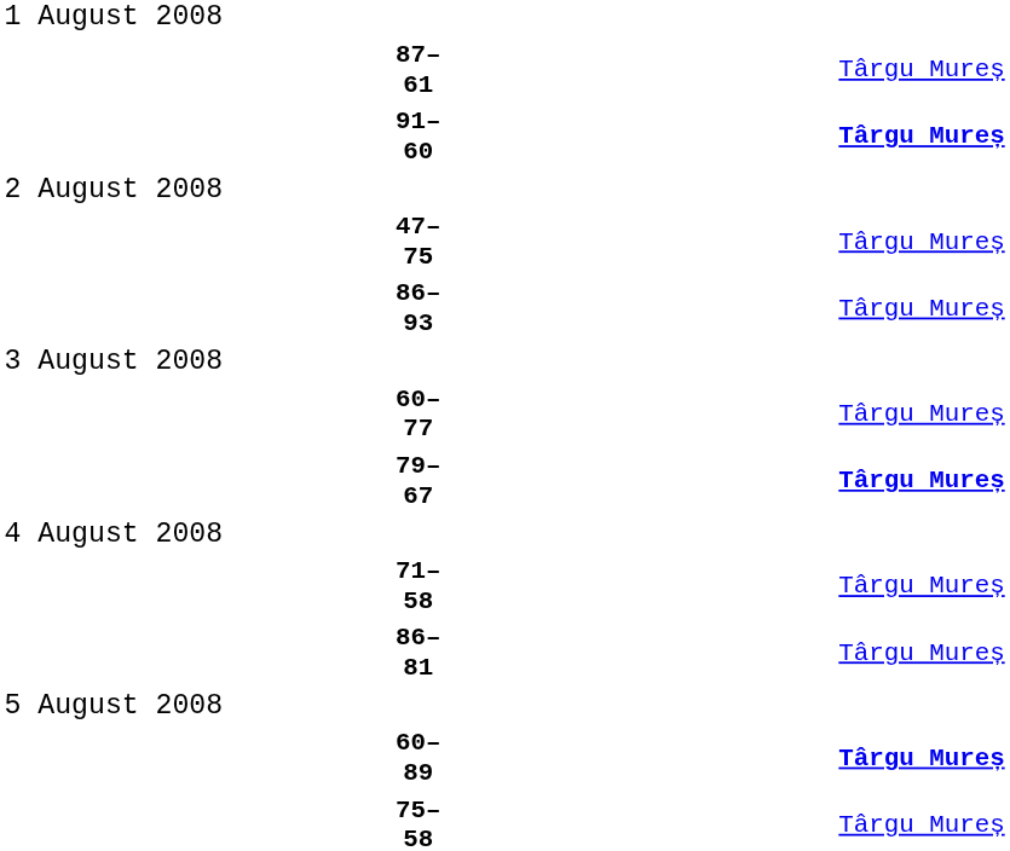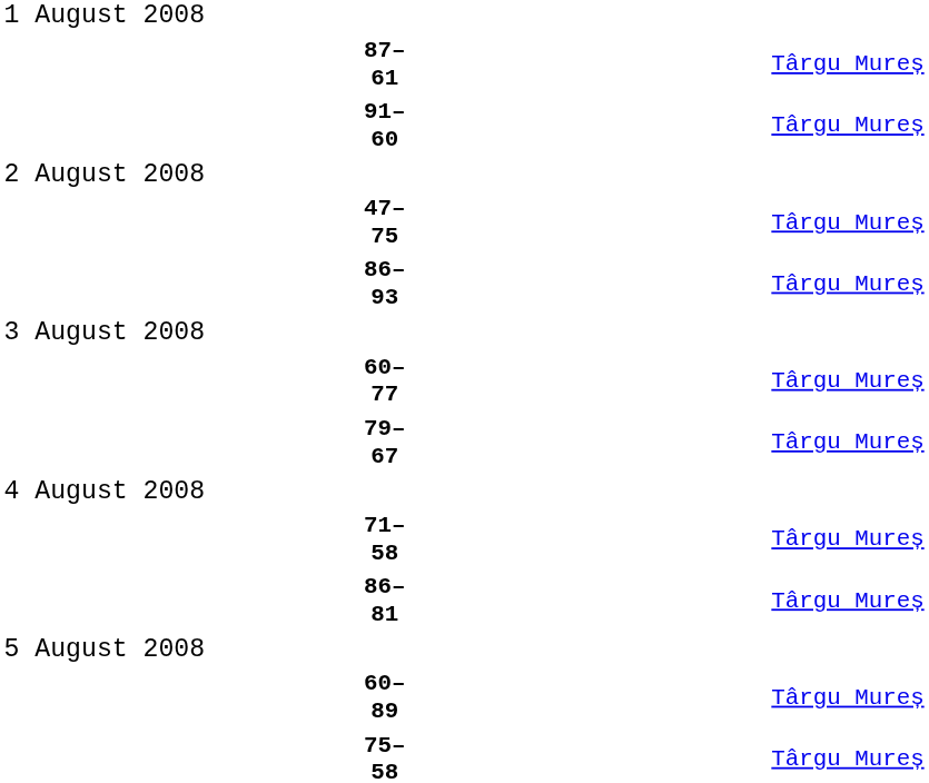91–60 | column 3: bold -> normal
79–67 | column 3: bold -> normal
60–89 | column 3: bold -> normal
